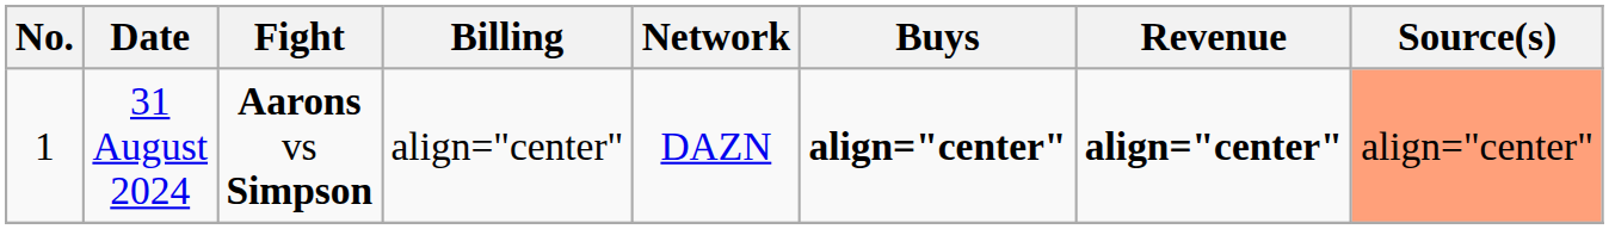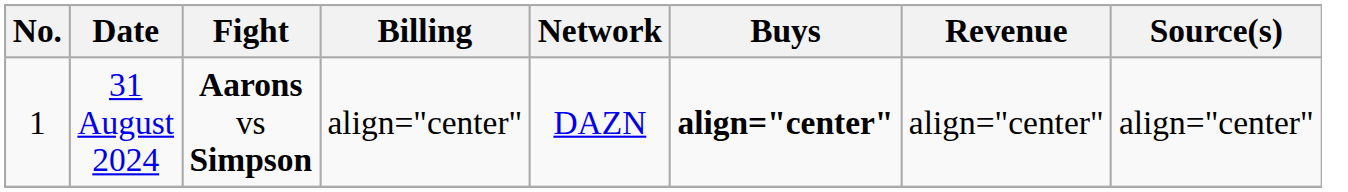31 August 2024 | Revenue: bold -> normal
31 August 2024 | Source(s): lightsalmon background -> no background
